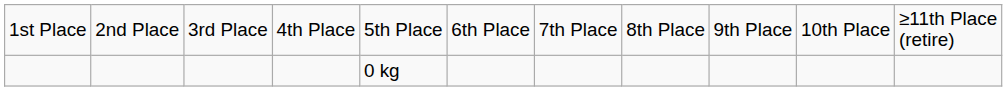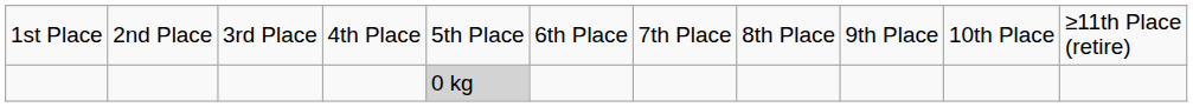row 2 | column 5: no background -> lightgrey background
